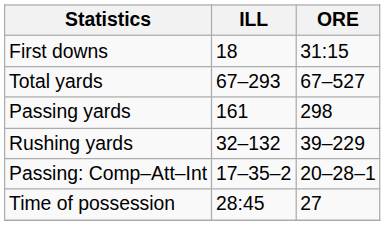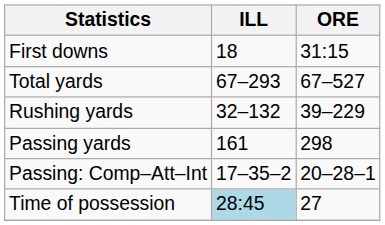rows swapped: Rushing yards <-> Passing yards
Time of possession | ILL: no background -> lightblue background
